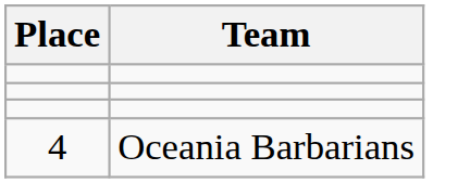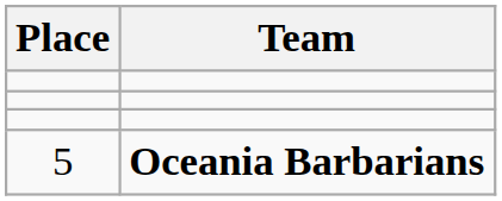row 5 | Place: 4 -> 5
row 5 | Team: normal -> bold
